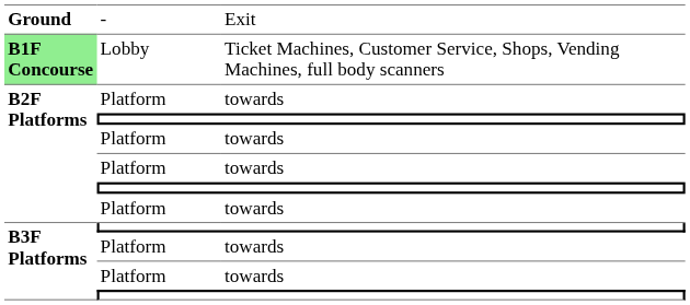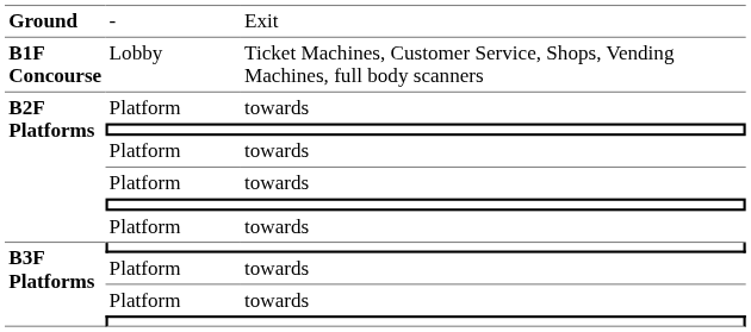B1F Concourse | column 1: lightgreen background -> no background
